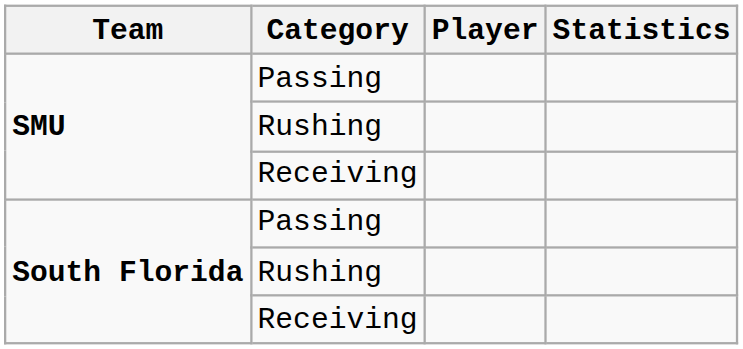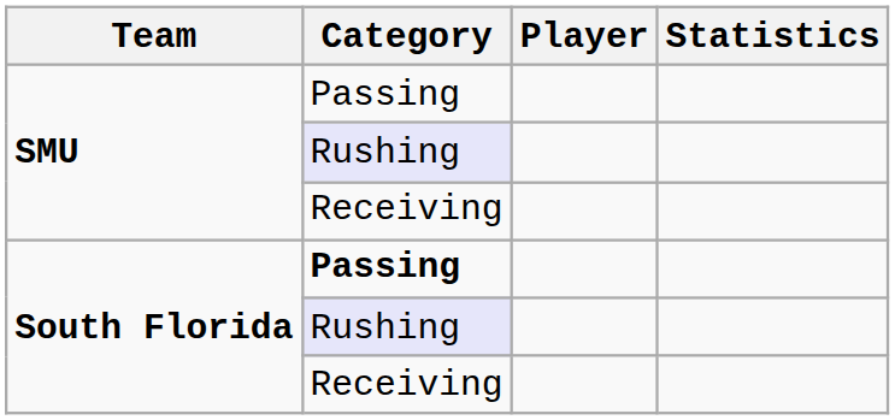SMU / Rushing | Category: no background -> lavender background
South Florida / Passing | Category: normal -> bold
South Florida / Rushing | Category: no background -> lavender background
